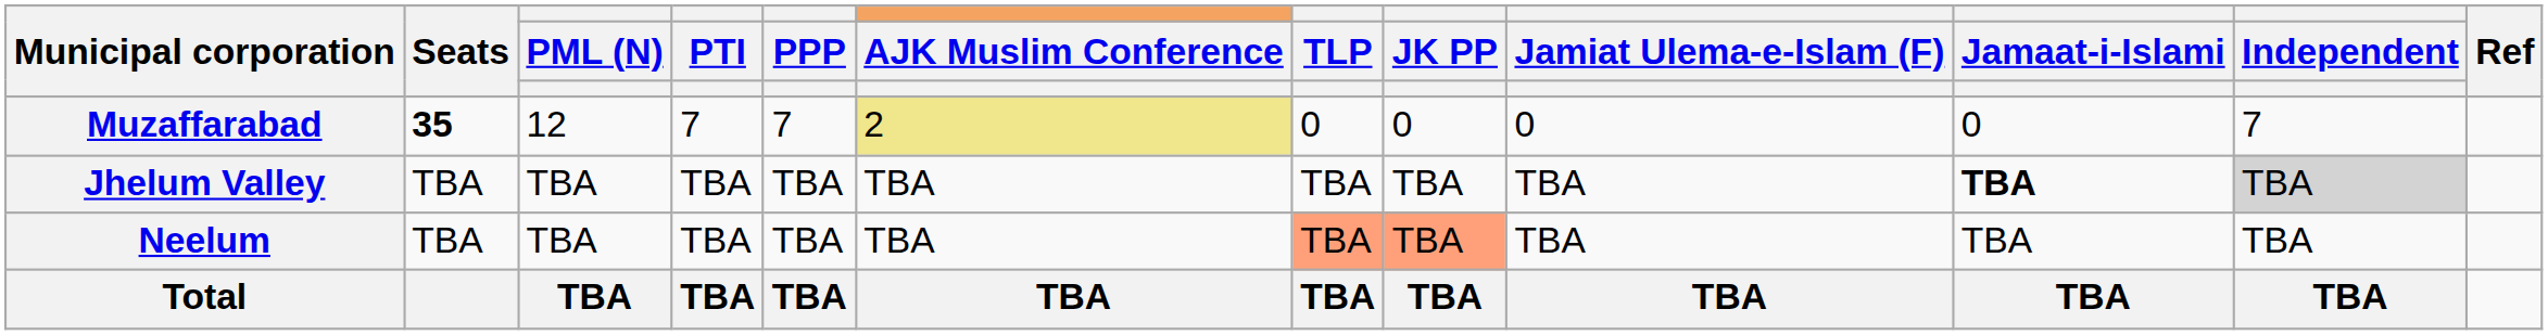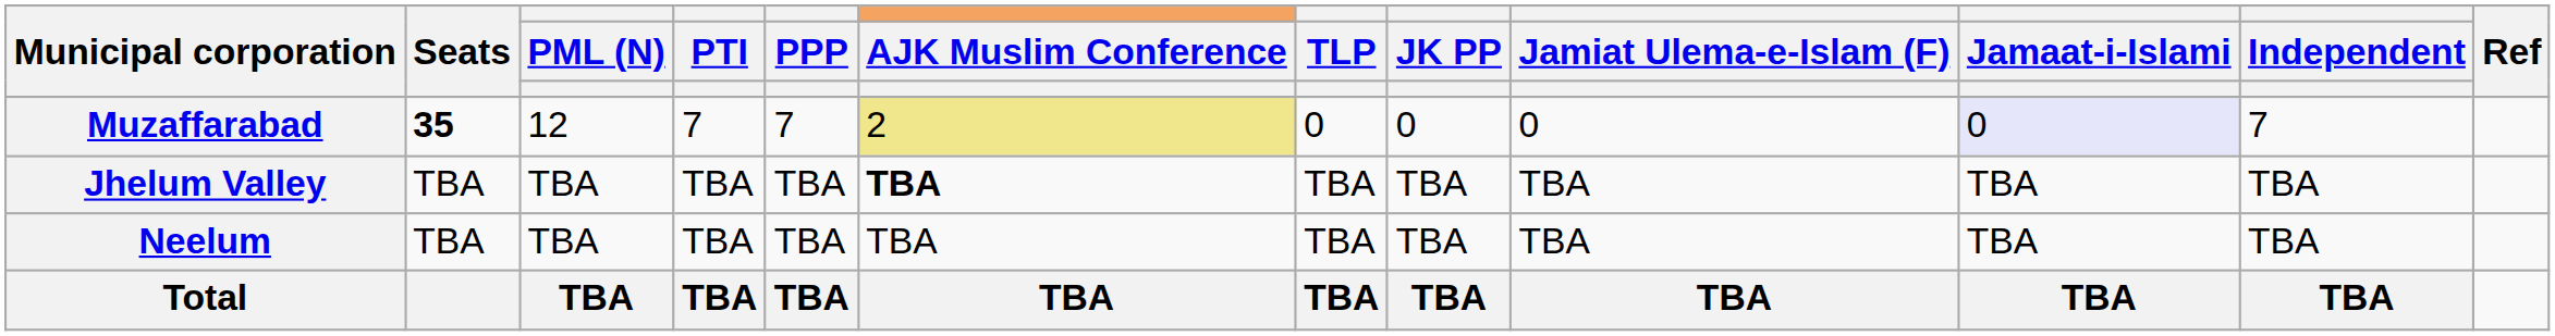Muzaffarabad | Jamaat-i-Islami: no background -> lavender background
Jhelum Valley | AJK Muslim Conference: normal -> bold
Jhelum Valley | Jamaat-i-Islami: bold -> normal
Jhelum Valley | Independent: lightgrey background -> no background
Neelum | TLP: lightsalmon background -> no background
Neelum | JK PP: lightsalmon background -> no background
